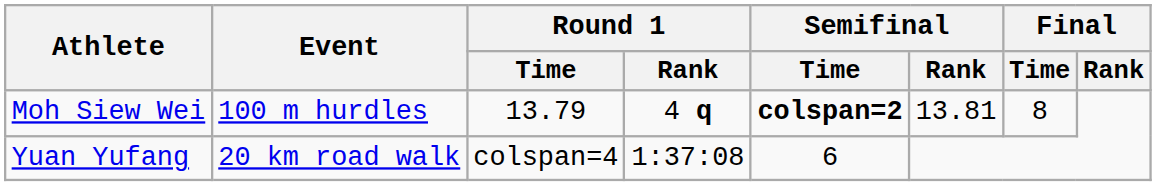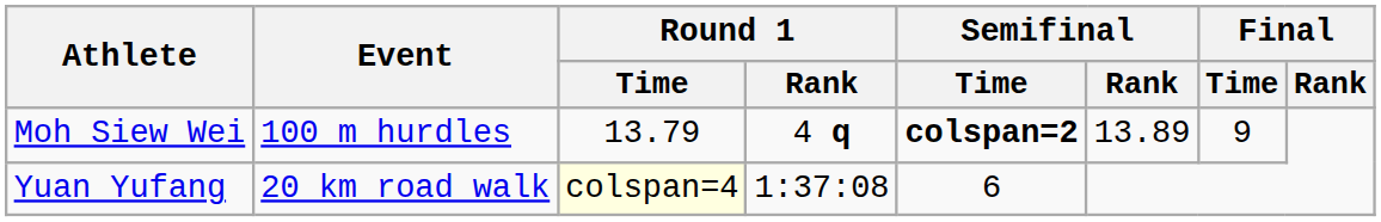Moh Siew Wei | Semifinal / Rank: 13.81 -> 13.89
Moh Siew Wei | Final / Time: 8 -> 9
Yuan Yufang | Round 1 / Time: no background -> lightyellow background
